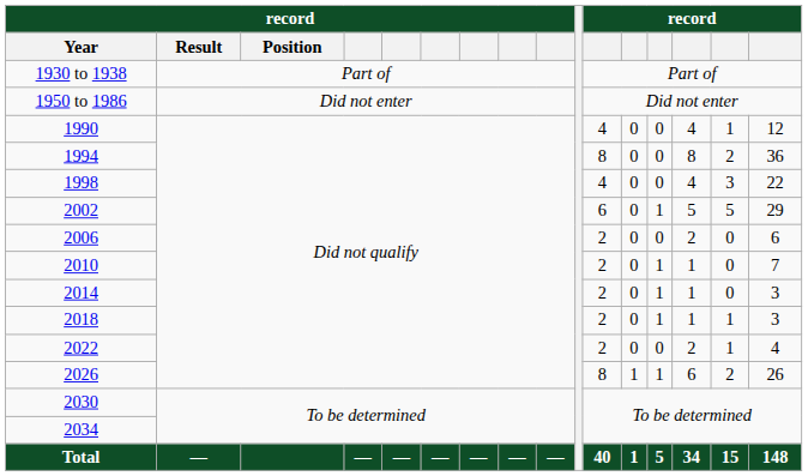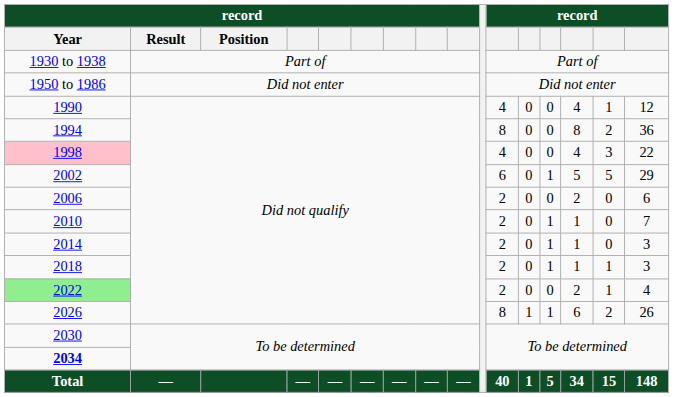1998 | record / Year: no background -> pink background
2022 | record / Year: no background -> lightgreen background
2034 | record / Year: normal -> bold
